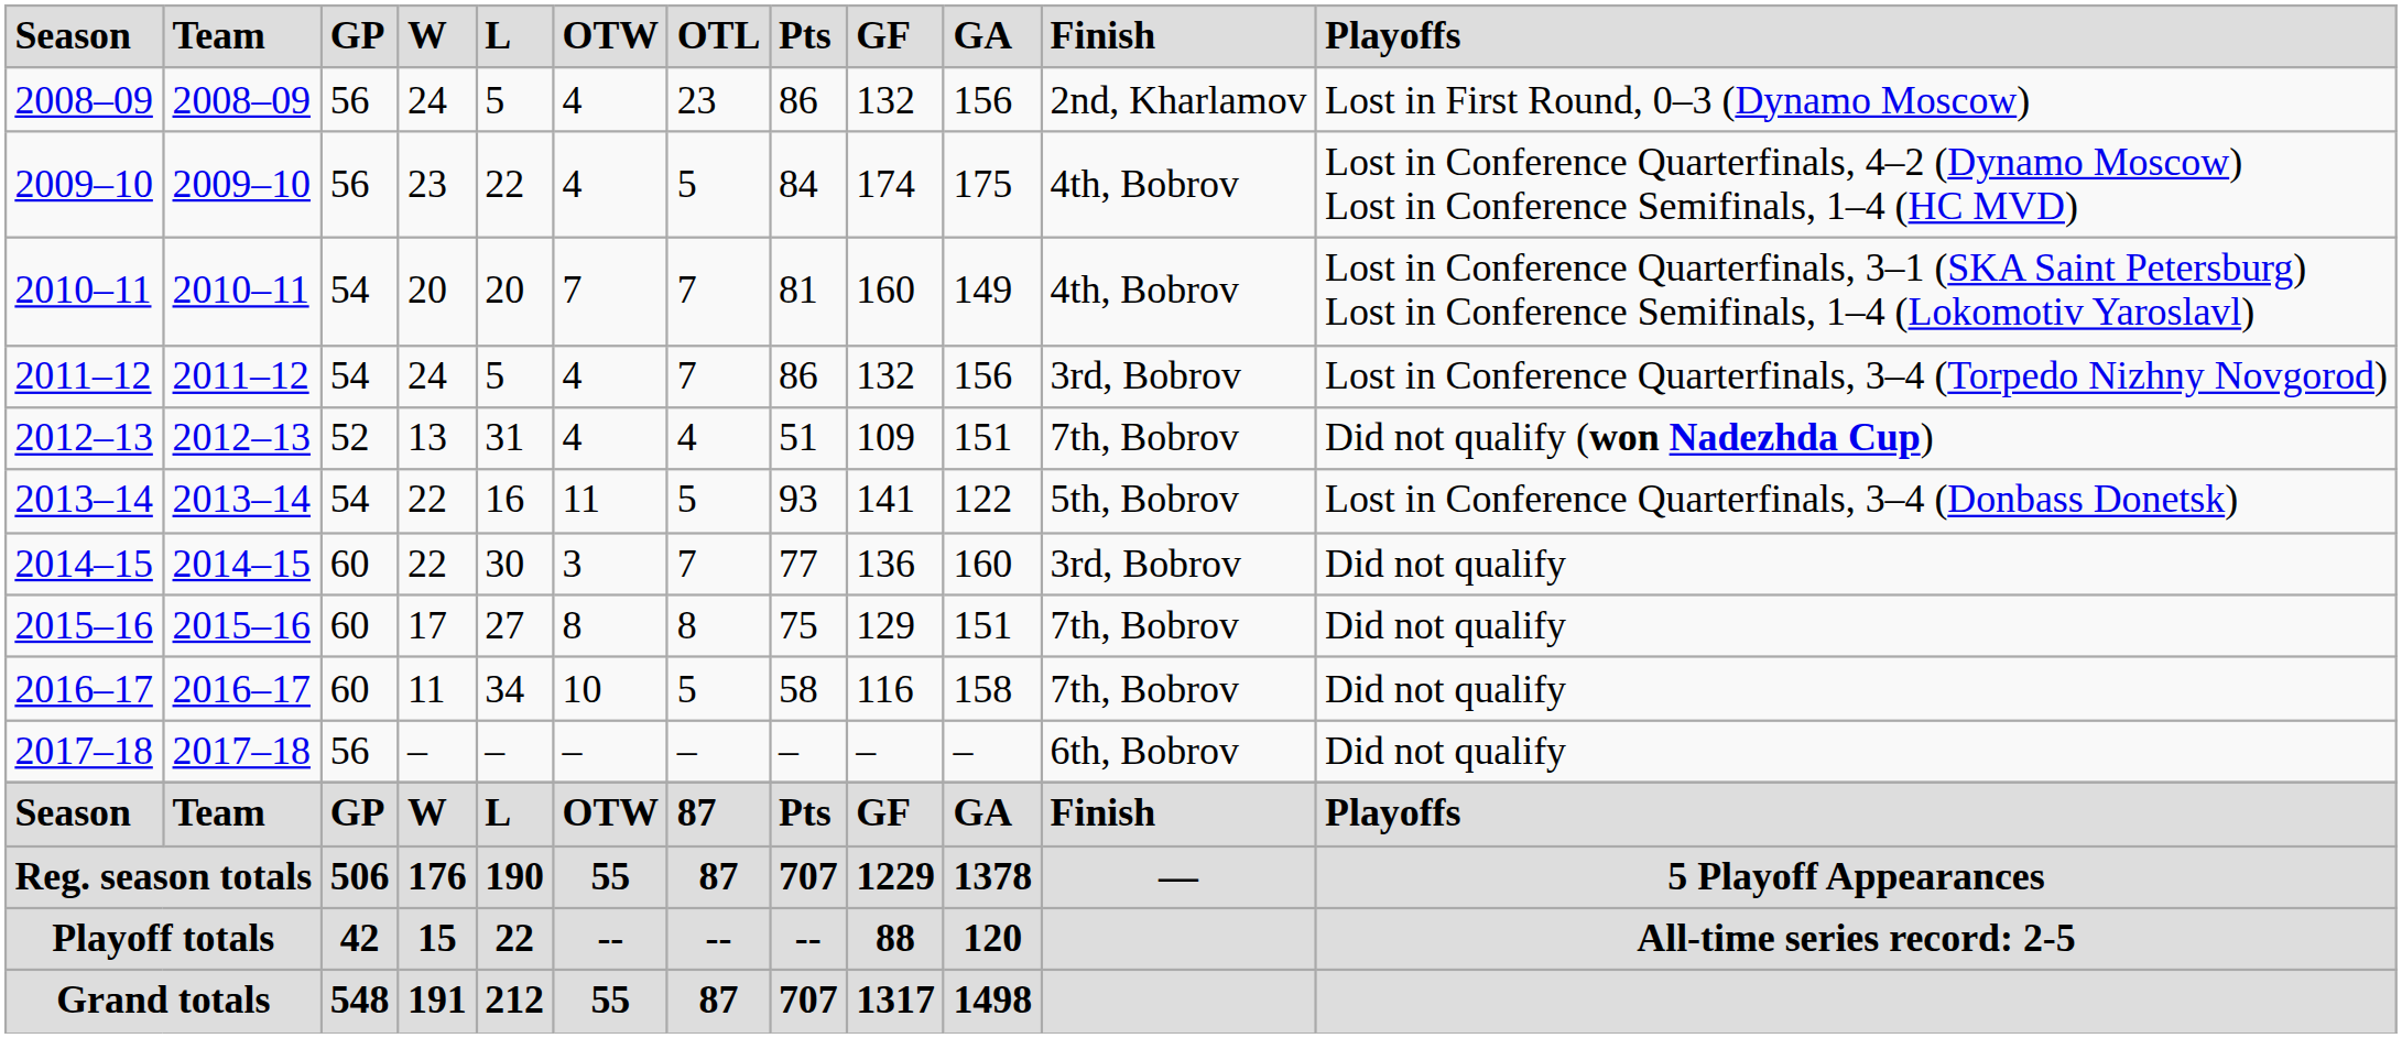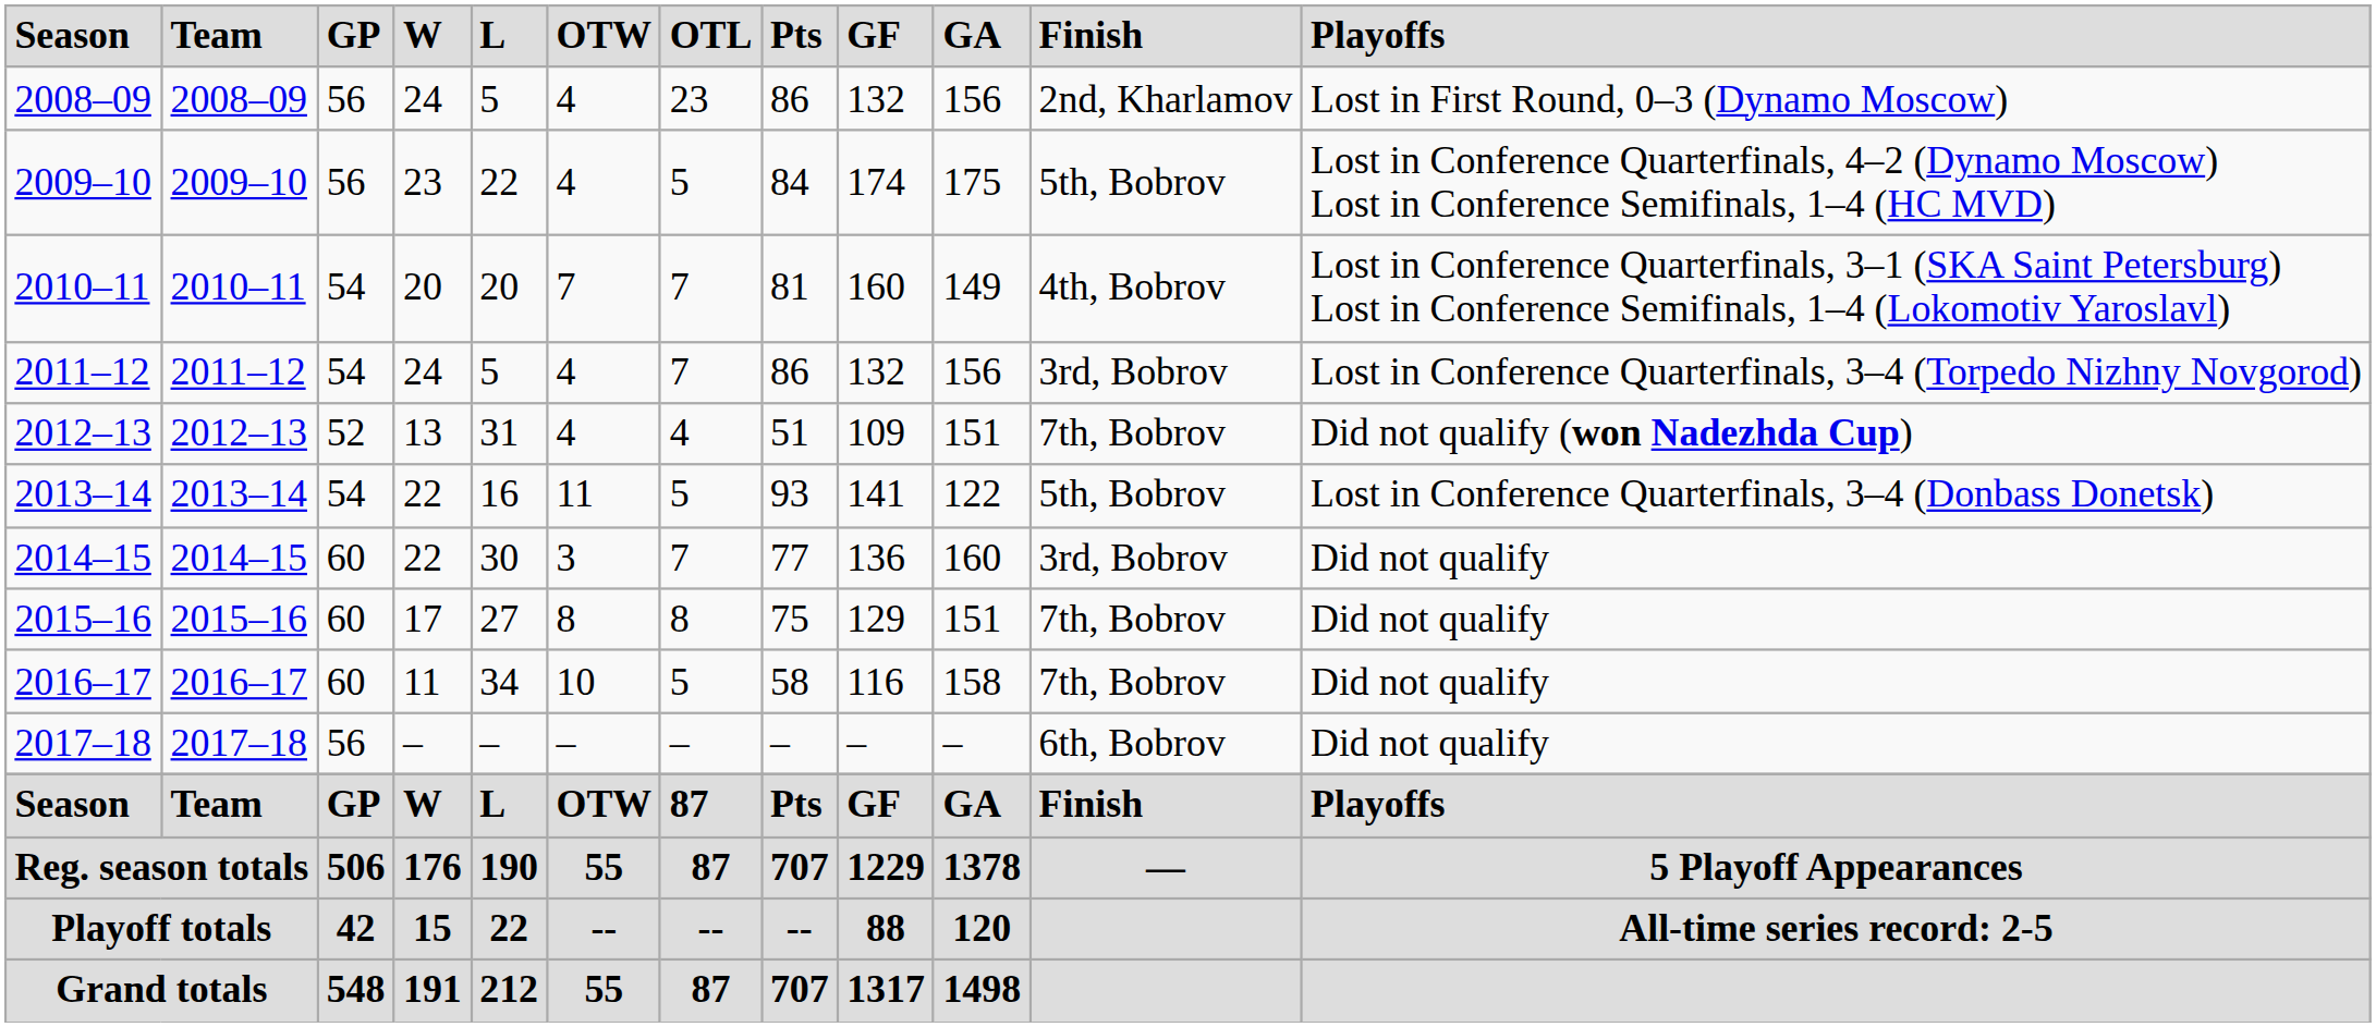row 3 | Finish: 4th, Bobrov -> 5th, Bobrov
